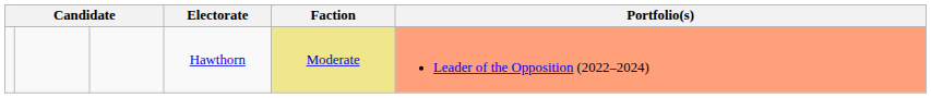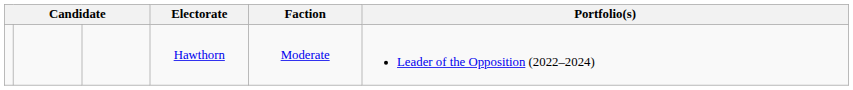Hawthorn | Faction: khaki background -> no background
Hawthorn | Portfolio(s): lightsalmon background -> no background
